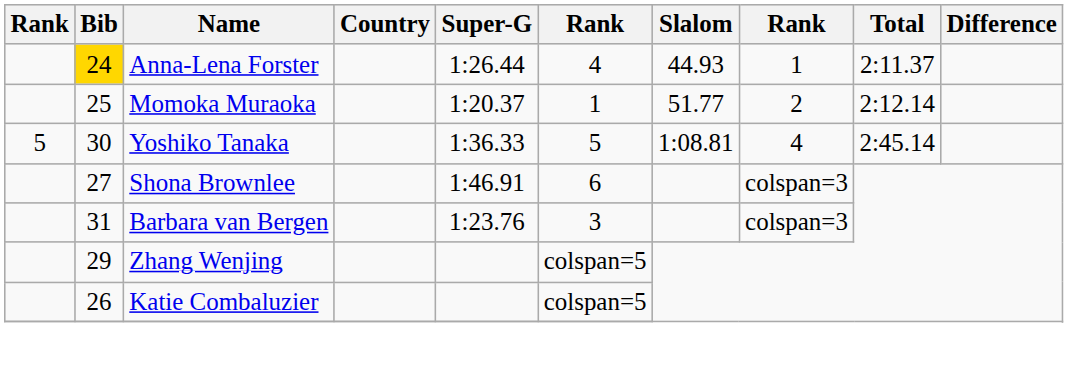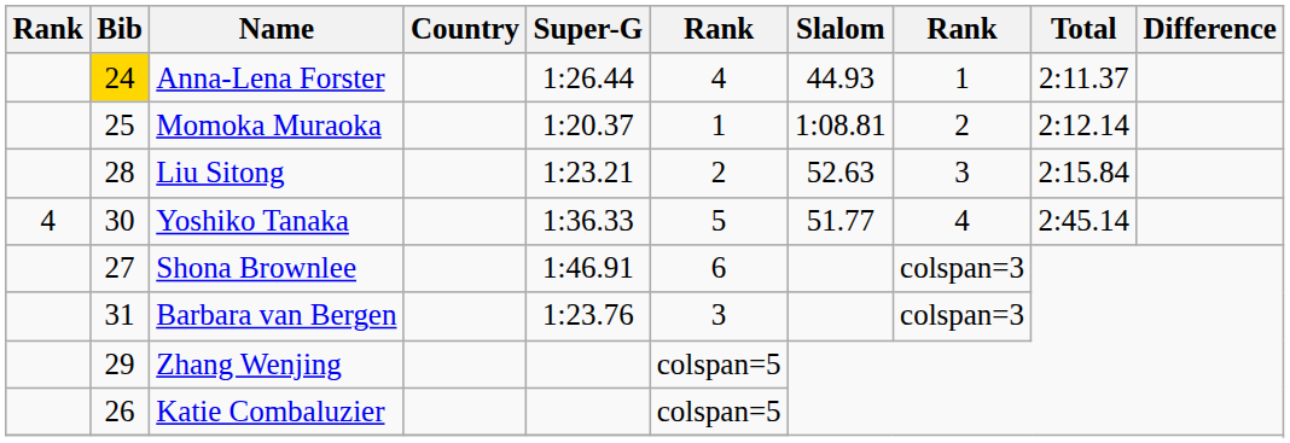Momoka Muraoka | Slalom: 51.77 -> 1:08.81
+ row: 28 | Liu Sitong | 1:23.21 | 2 | 52.63 | 3 | 2:15.84
Yoshiko Tanaka | column 1: 5 -> 4
Yoshiko Tanaka | Slalom: 1:08.81 -> 51.77
